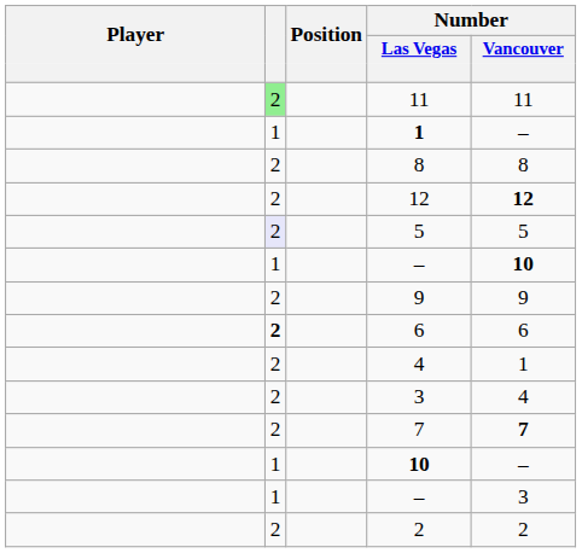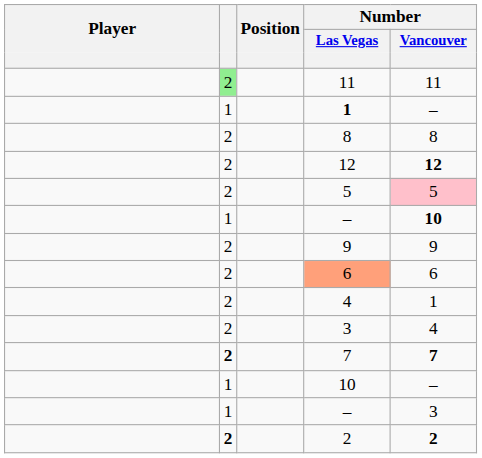row 8 | column 2: lavender background -> no background
row 8 | Number / Vancouver: no background -> pink background
row 11 | column 2: bold -> normal
row 11 | Number / Las Vegas: no background -> lightsalmon background
row 14 | column 2: normal -> bold
row 15 | Number / Las Vegas: bold -> normal
row 17 | column 2: normal -> bold
row 17 | Number / Vancouver: normal -> bold
